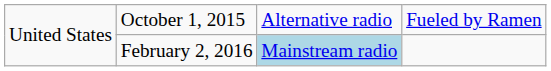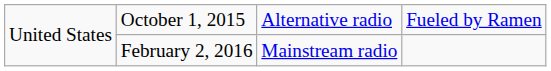United States / February 2, 2016 | column 3: lightblue background -> no background
